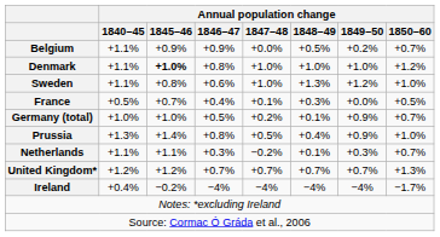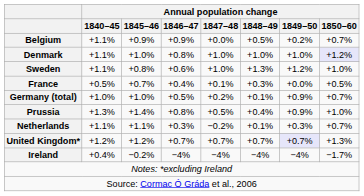Denmark | Annual population change / 1845–46: bold -> normal
Denmark | Annual population change / 1850–60: no background -> lavender background
United Kingdom* | Annual population change / 1849–50: no background -> lavender background
